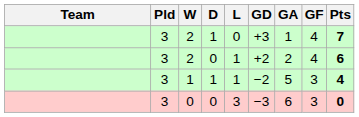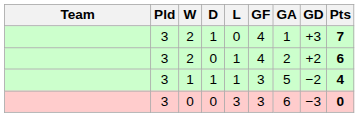columns swapped: GF <-> GD
